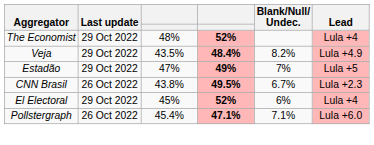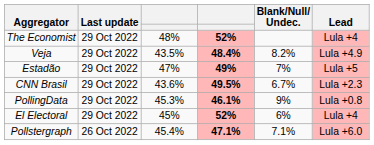CNN Brasil | Last update: 26 Oct 2022 -> 29 Oct 2022
CNN Brasil | column 3: 43.8% -> 43.6%
+ row: PollingData | 29 Oct 2022 | 45.3% | 46.1% | 9% | Lula +0.8
